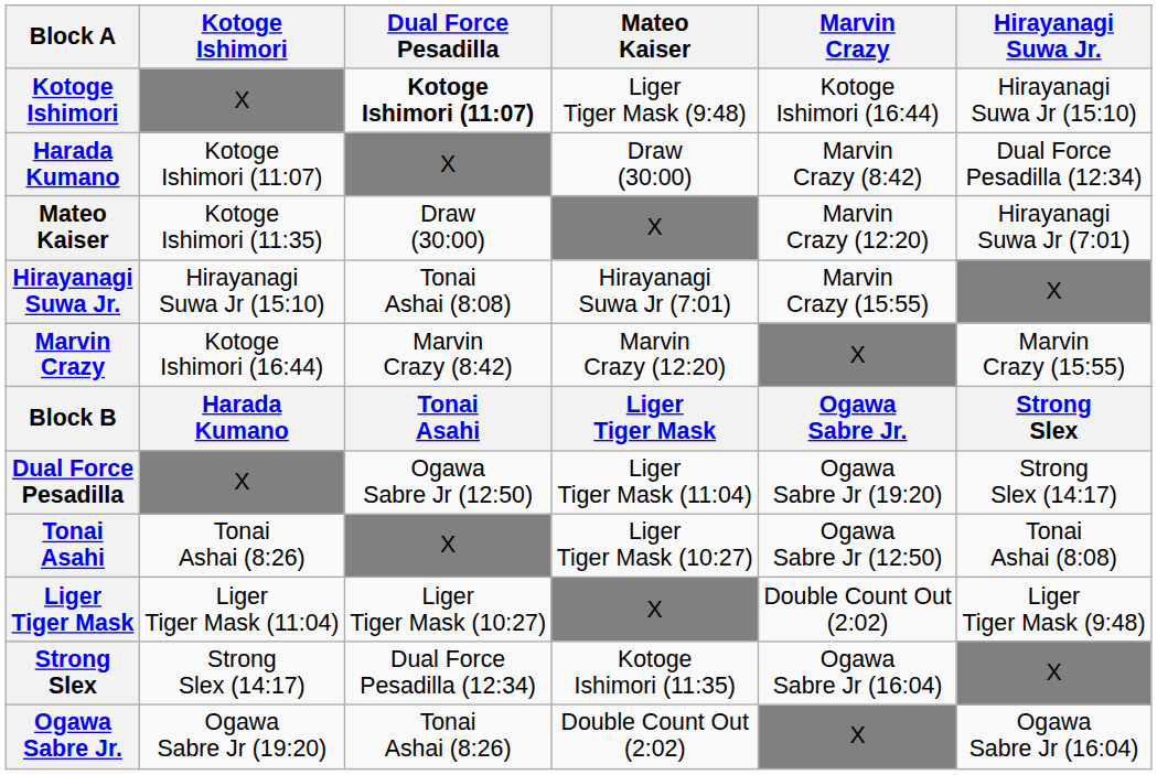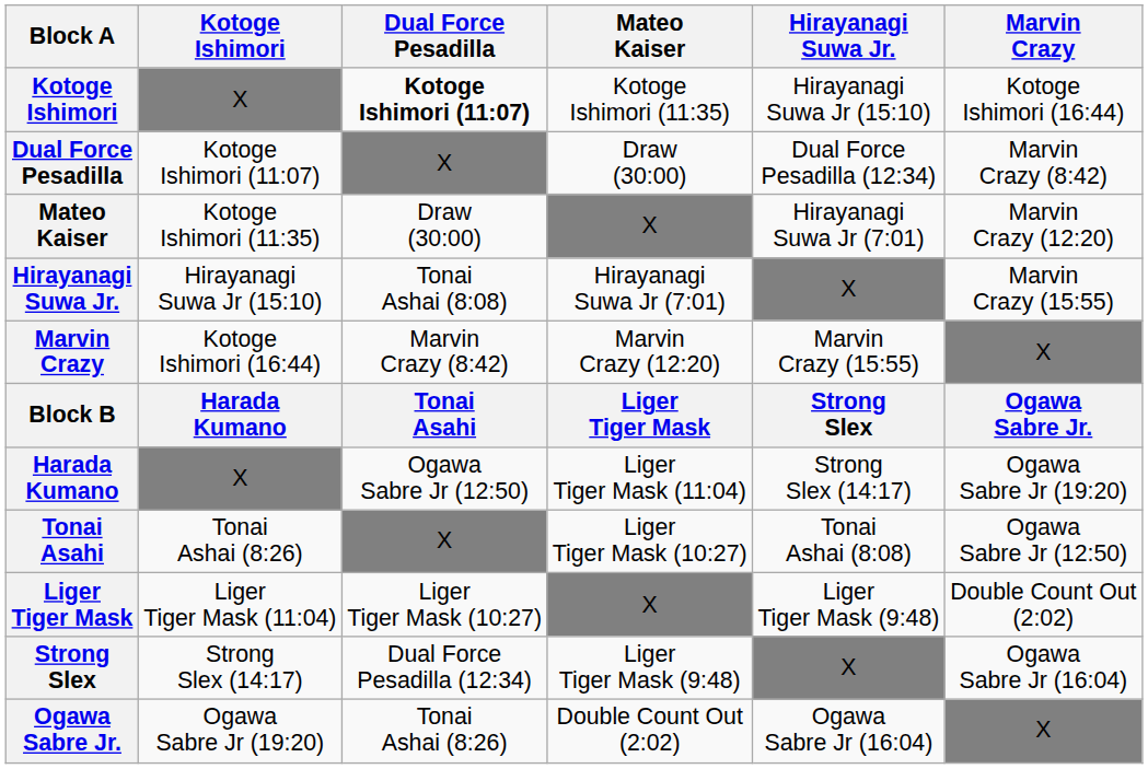columns swapped: Hirayanagi Suwa Jr. <-> Marvin Crazy
row 2 | Mateo Kaiser: Liger Tiger Mask (9:48) -> Kotoge Ishimori (11:35)
row 3 | Block A: Harada Kumano -> Dual Force Pesadilla
row 8 | Block A: Dual Force Pesadilla -> Harada Kumano
row 11 | Mateo Kaiser: Kotoge Ishimori (11:35) -> Liger Tiger Mask (9:48)
